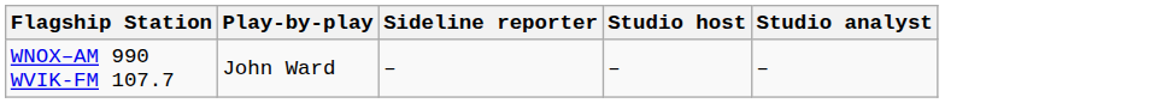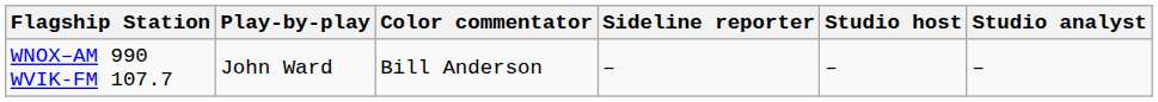+ column: Color commentator | Bill Anderson
